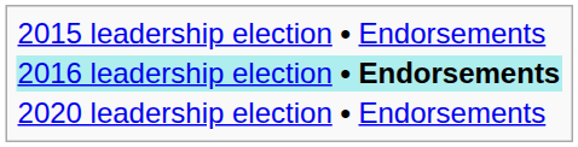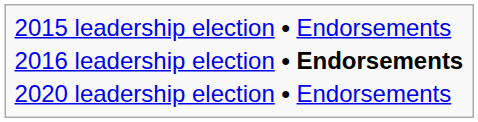row 2 | column 1: paleturquoise background -> no background
